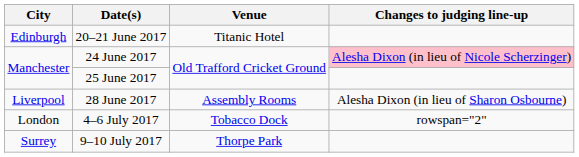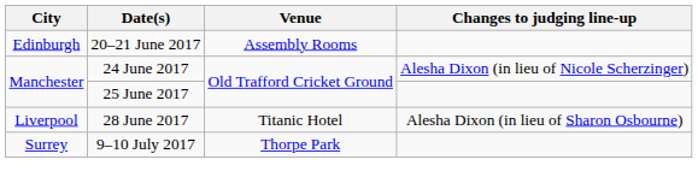20–21 June 2017 | Venue: Titanic Hotel -> Assembly Rooms
24 June 2017 | Changes to judging line-up: pink background -> no background
28 June 2017 | Venue: Assembly Rooms -> Titanic Hotel
- row: London | 4–6 July 2017 | Tobacco Dock | rowspan="2"
